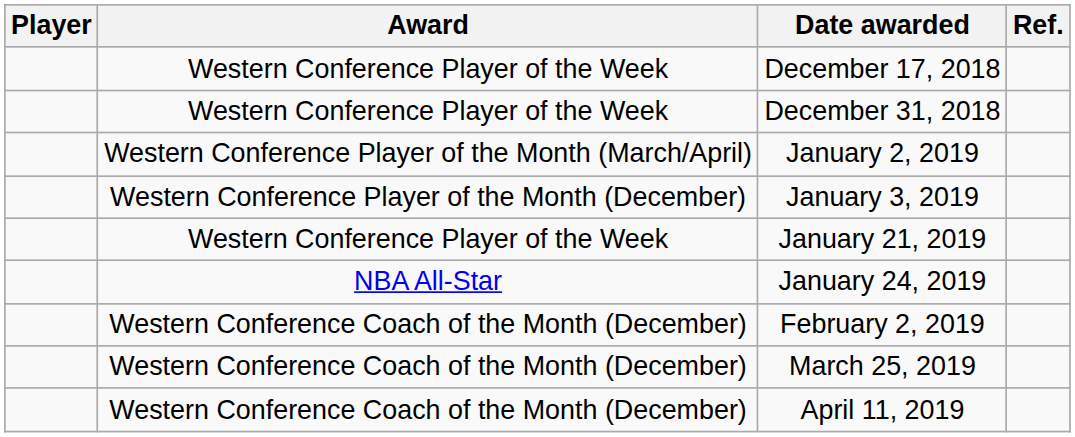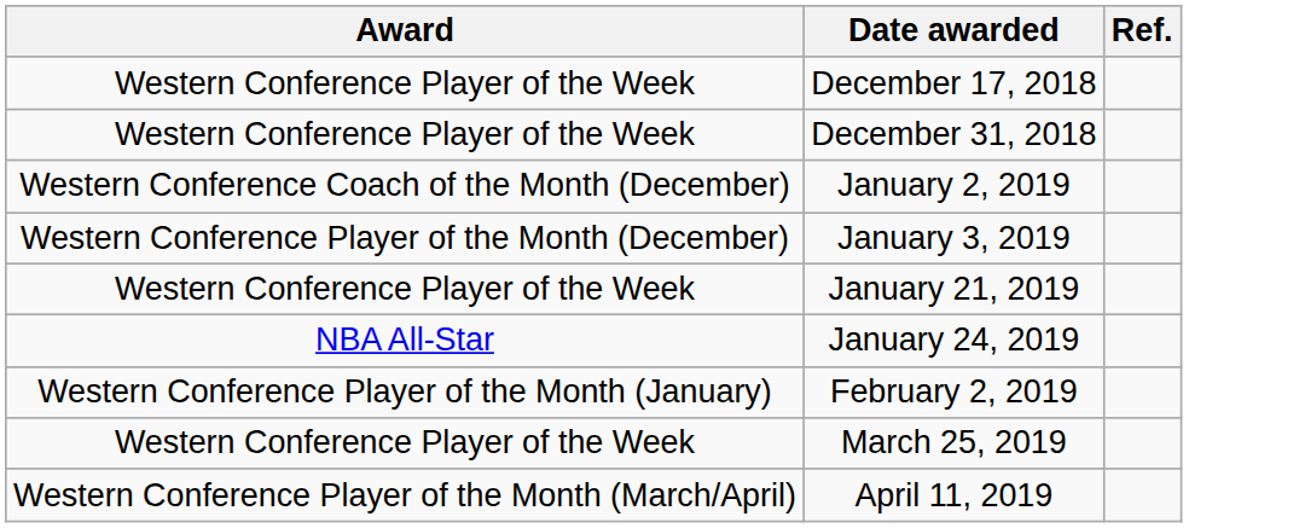- column: Player
January 2, 2019 | Award: Western Conference Player of the Month (March/April) -> Western Conference Coach of the Month (December)
February 2, 2019 | Award: Western Conference Coach of the Month (December) -> Western Conference Player of the Month (January)
March 25, 2019 | Award: Western Conference Coach of the Month (December) -> Western Conference Player of the Week
April 11, 2019 | Award: Western Conference Coach of the Month (December) -> Western Conference Player of the Month (March/April)
